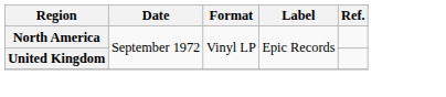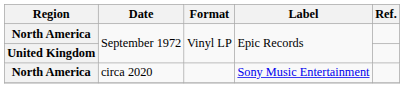+ row: North America | circa 2020 | Sony Music Entertainment
